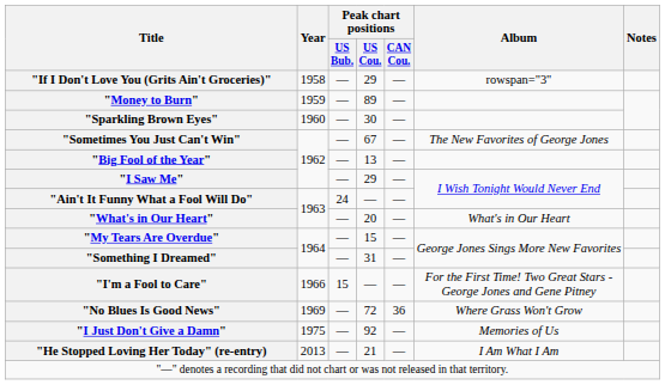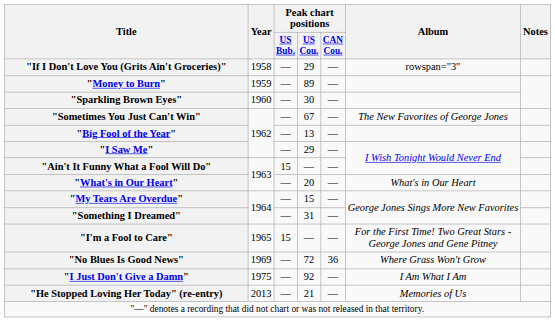"Ain't It Funny What a Fool Will Do" | Peak chart positions / US Bub.: 24 -> 15
"I'm a Fool to Care" | Year: 1966 -> 1965
"I Just Don't Give a Damn" | Album: Memories of Us -> I Am What I Am
"He Stopped Loving Her Today" (re-entry) | Album: I Am What I Am -> Memories of Us
